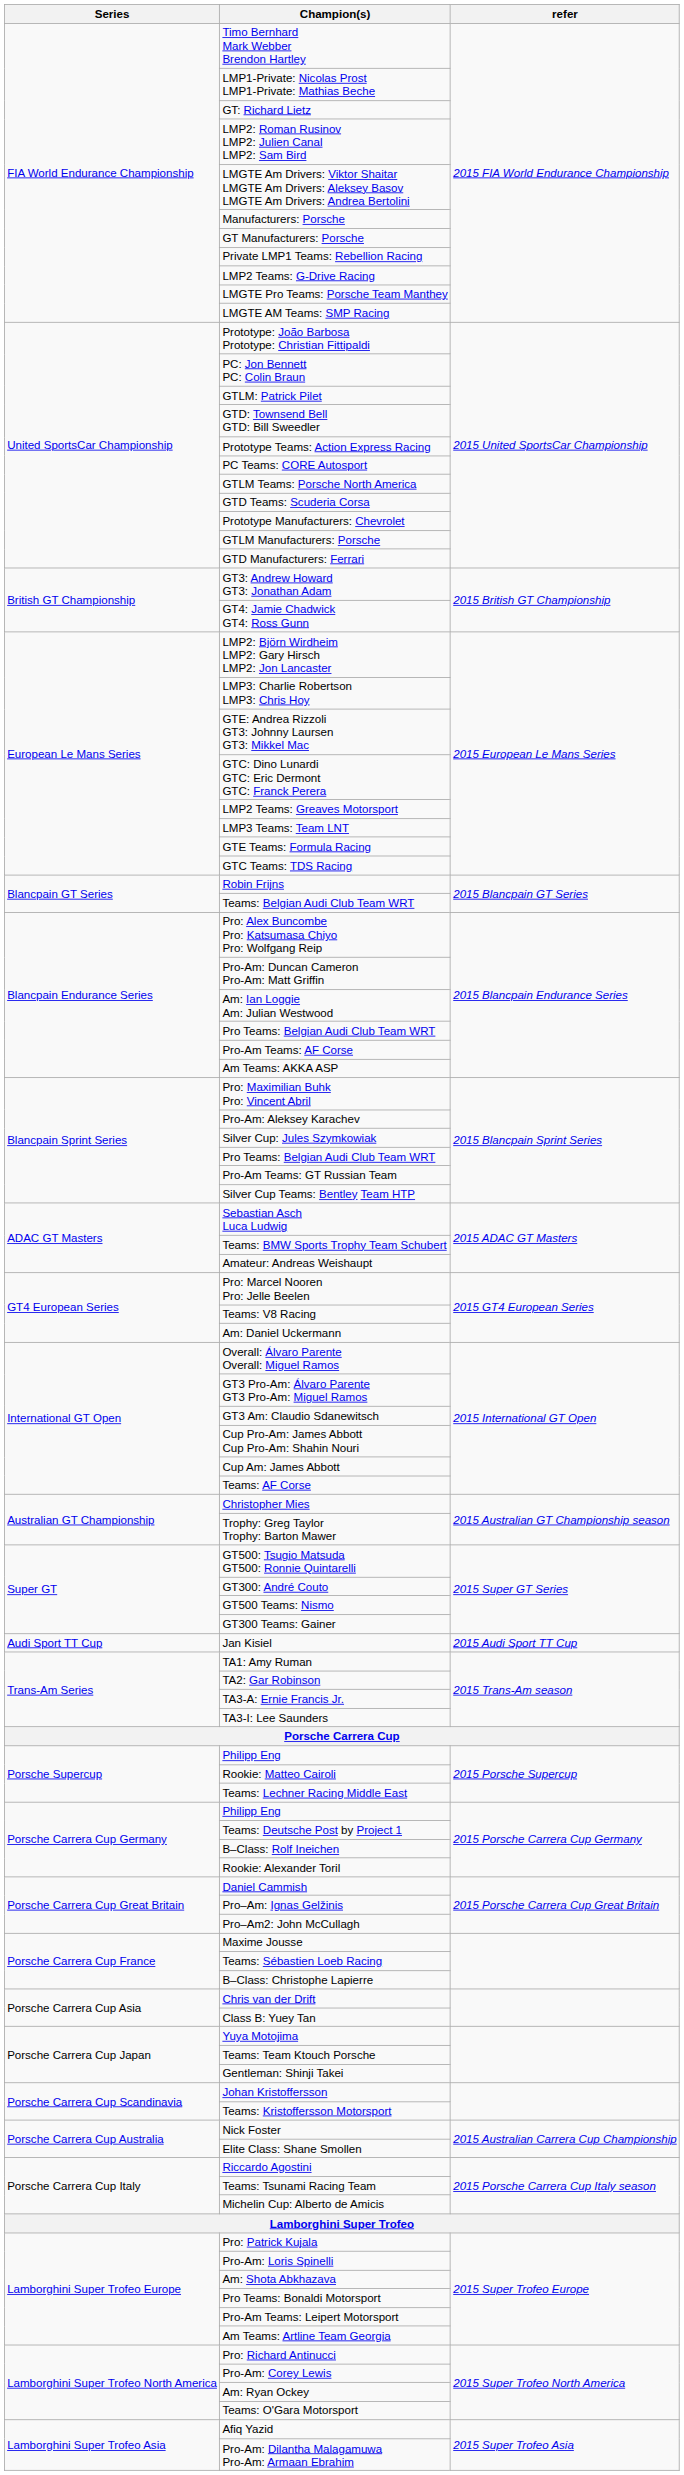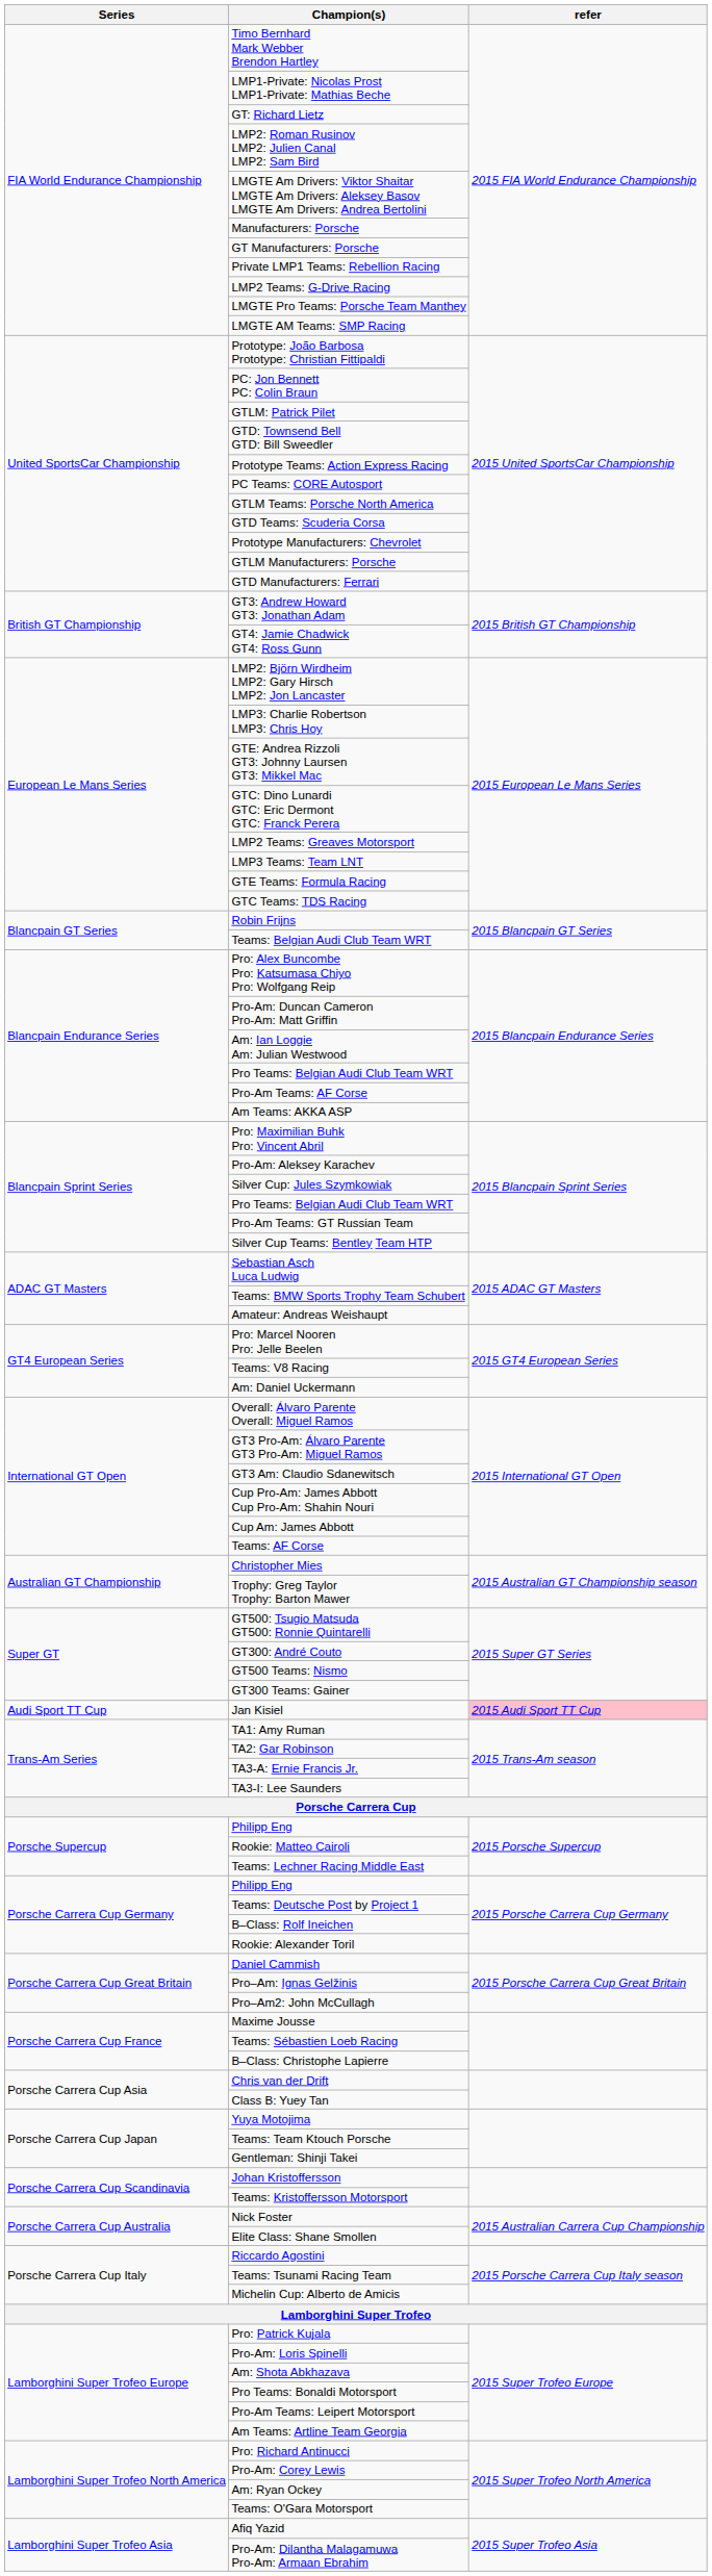Jan Kisiel | refer: no background -> pink background
